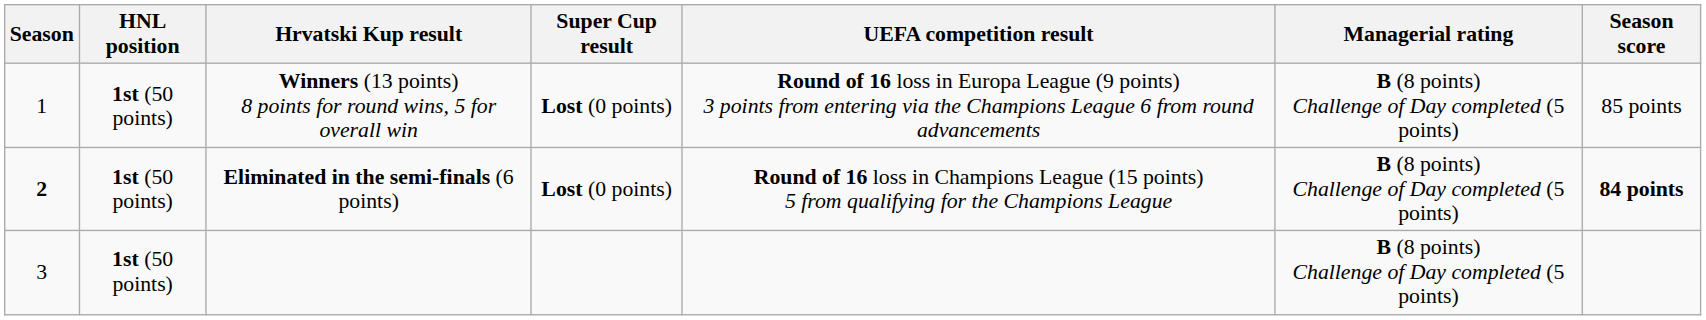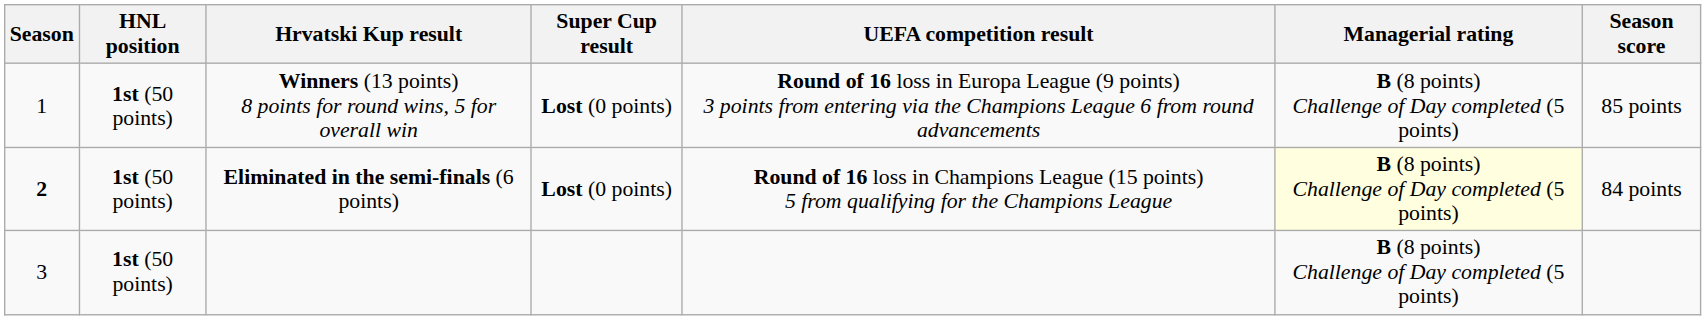Eliminated in the semi-finals (6 points) | Managerial rating: no background -> lightyellow background
Eliminated in the semi-finals (6 points) | Season score: bold -> normal
